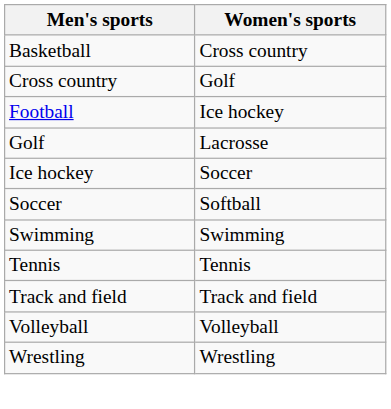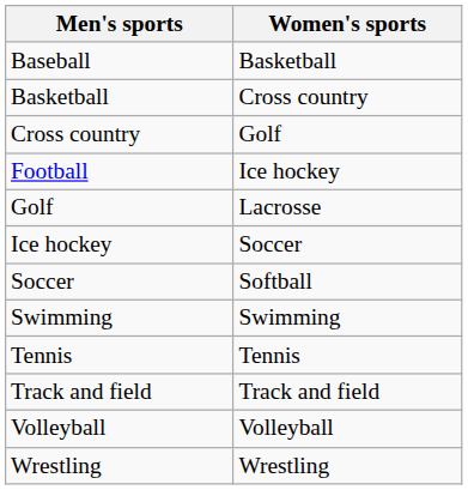+ row: Baseball | Basketball
